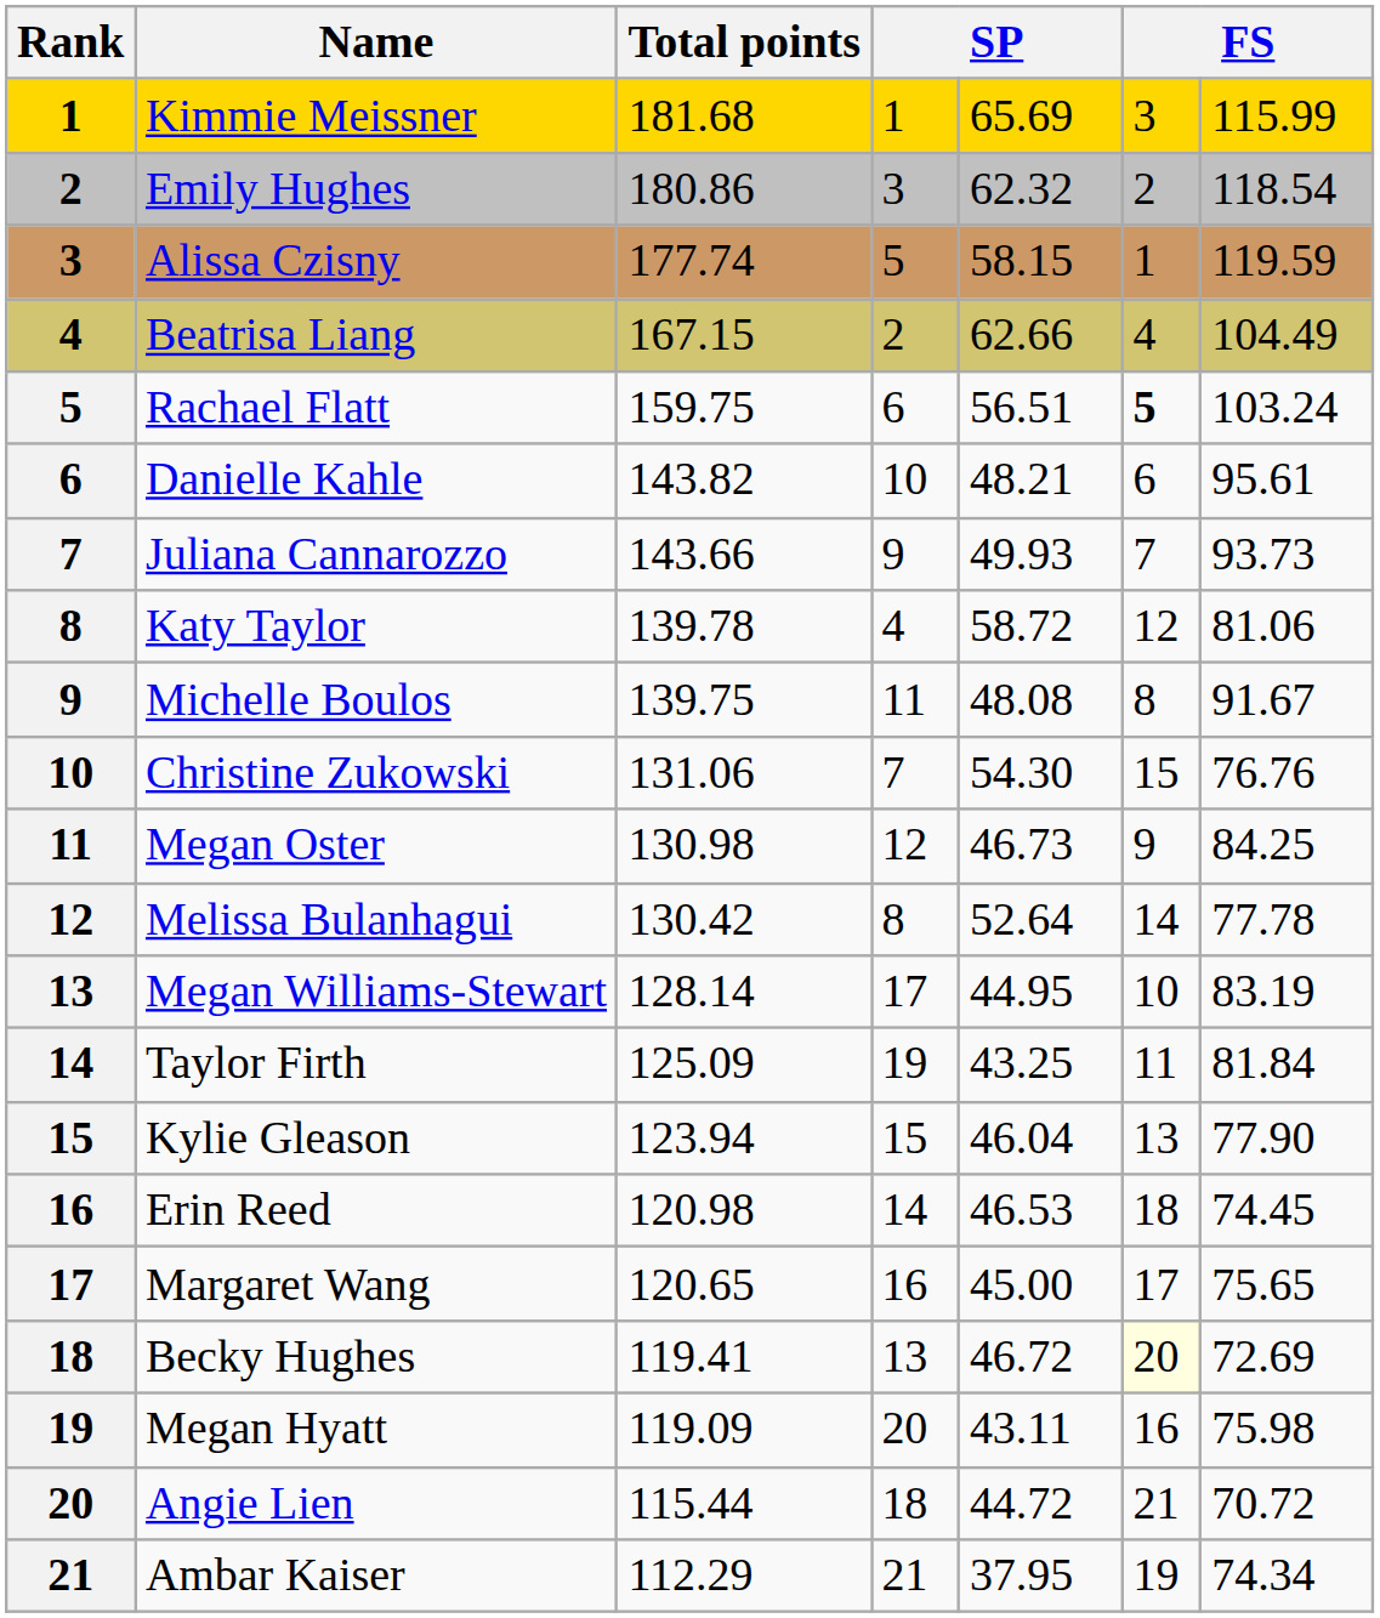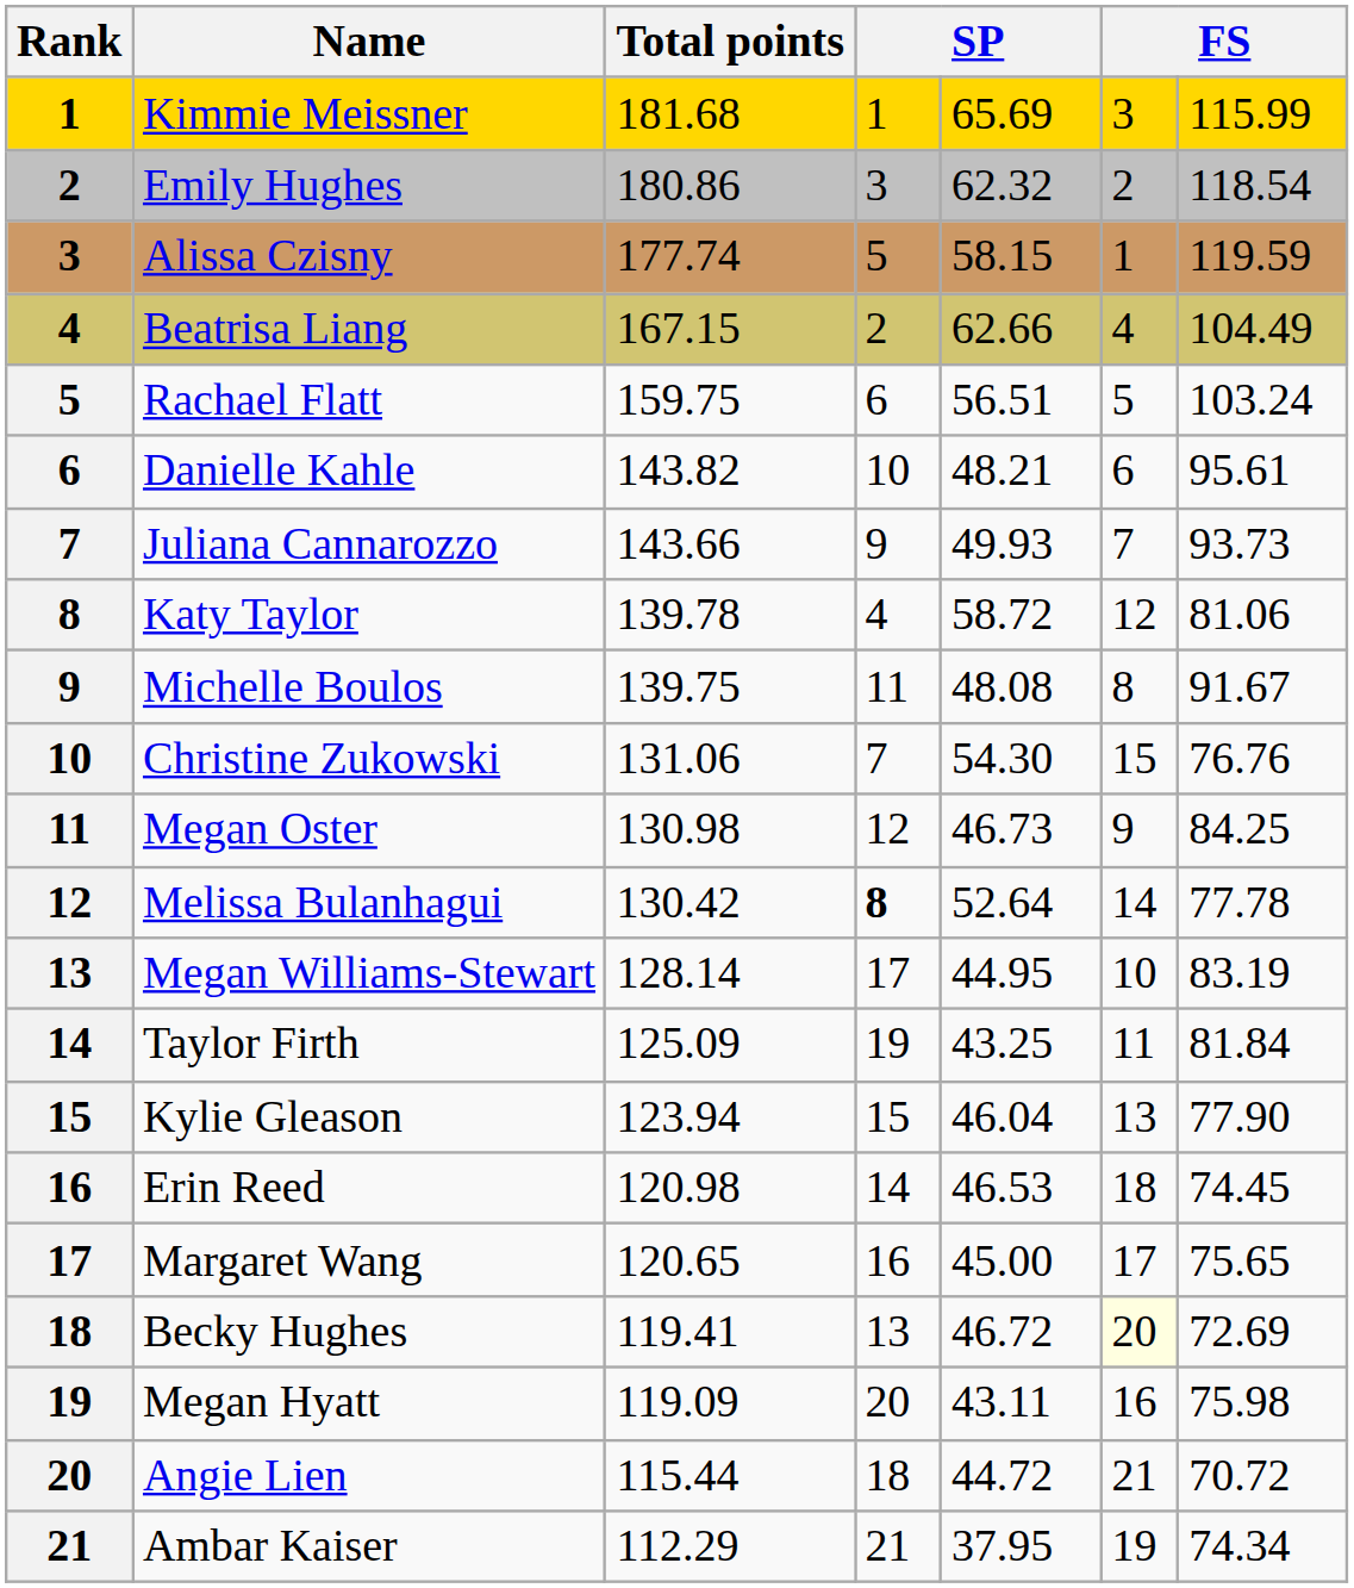Rachael Flatt | column 6: bold -> normal
Melissa Bulanhagui | column 4: normal -> bold
